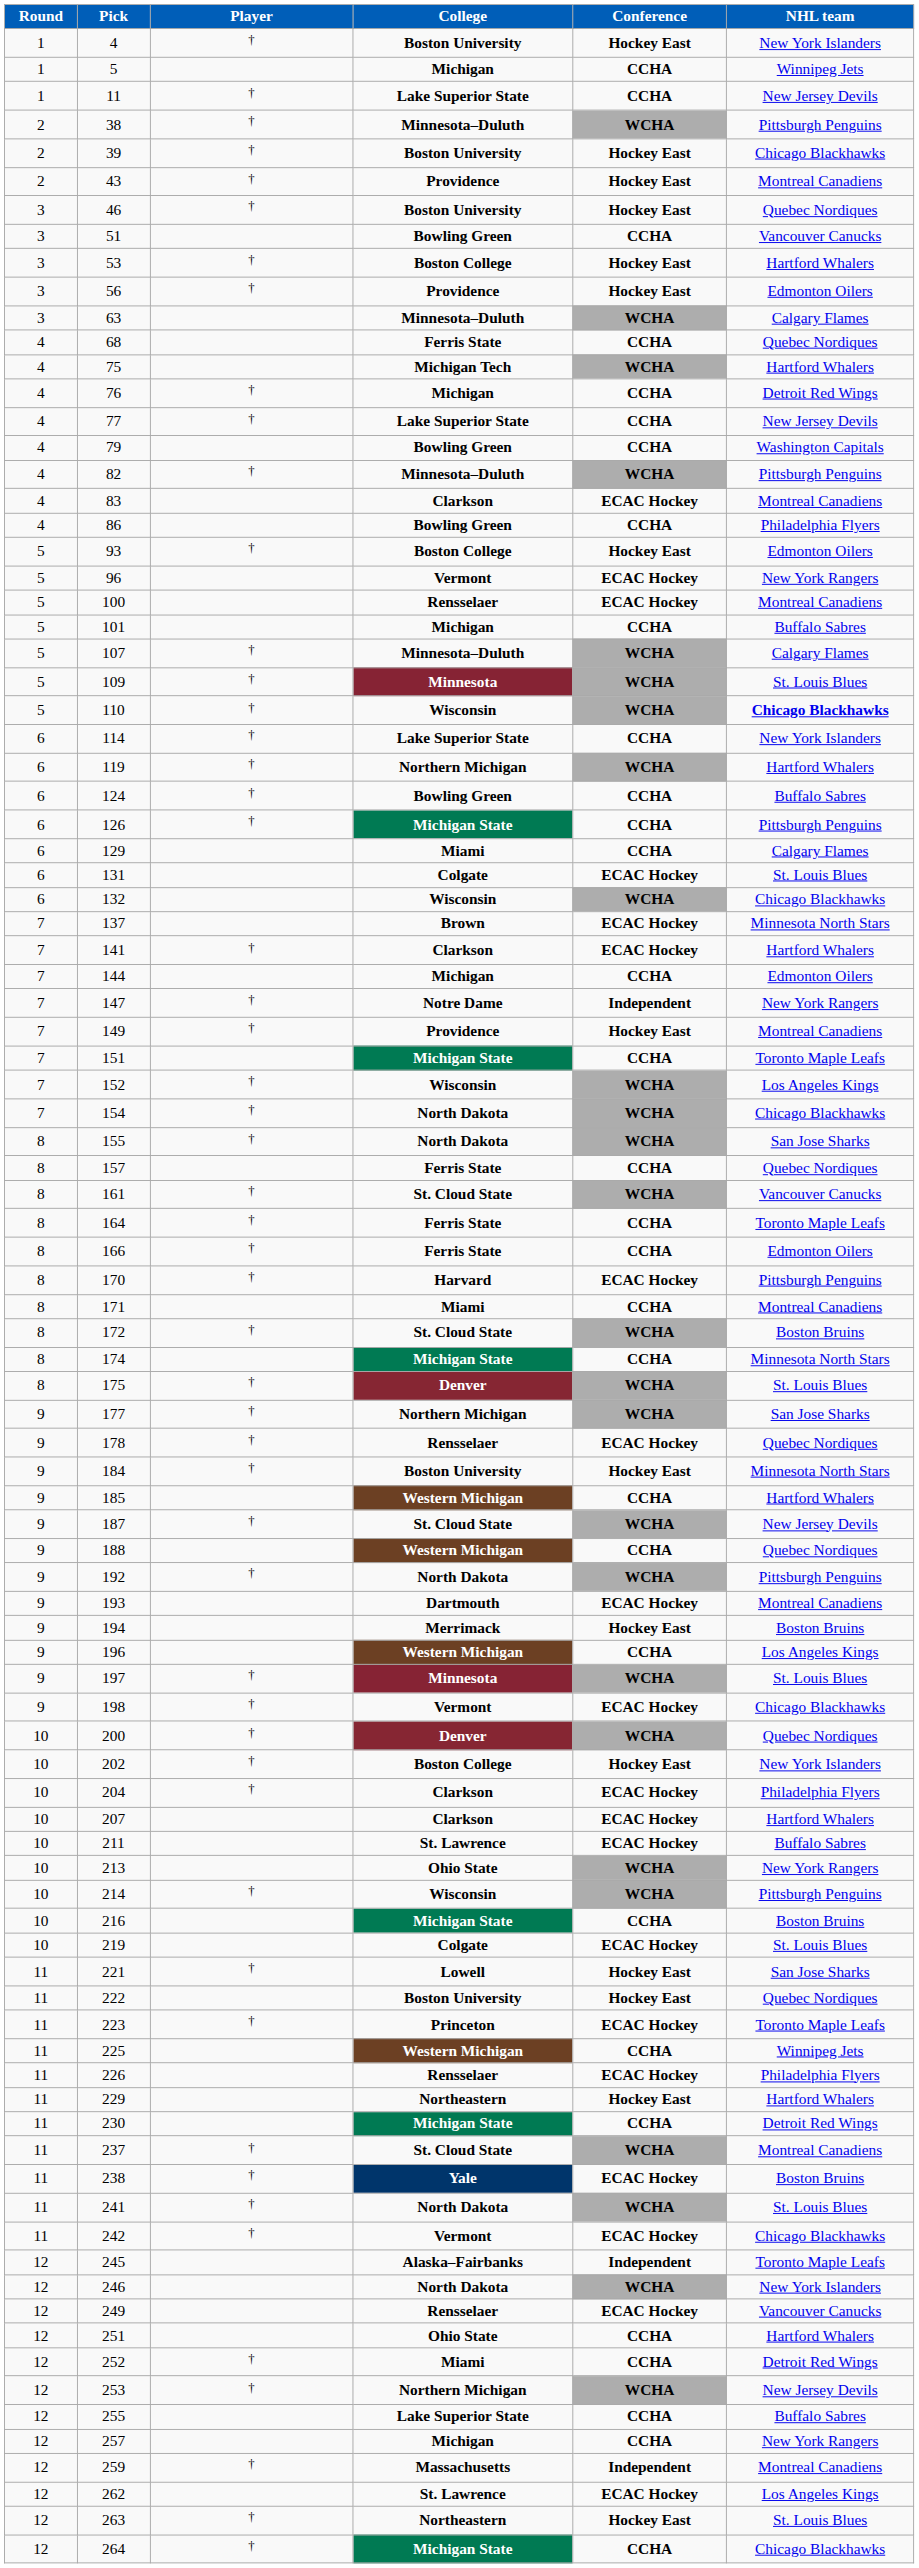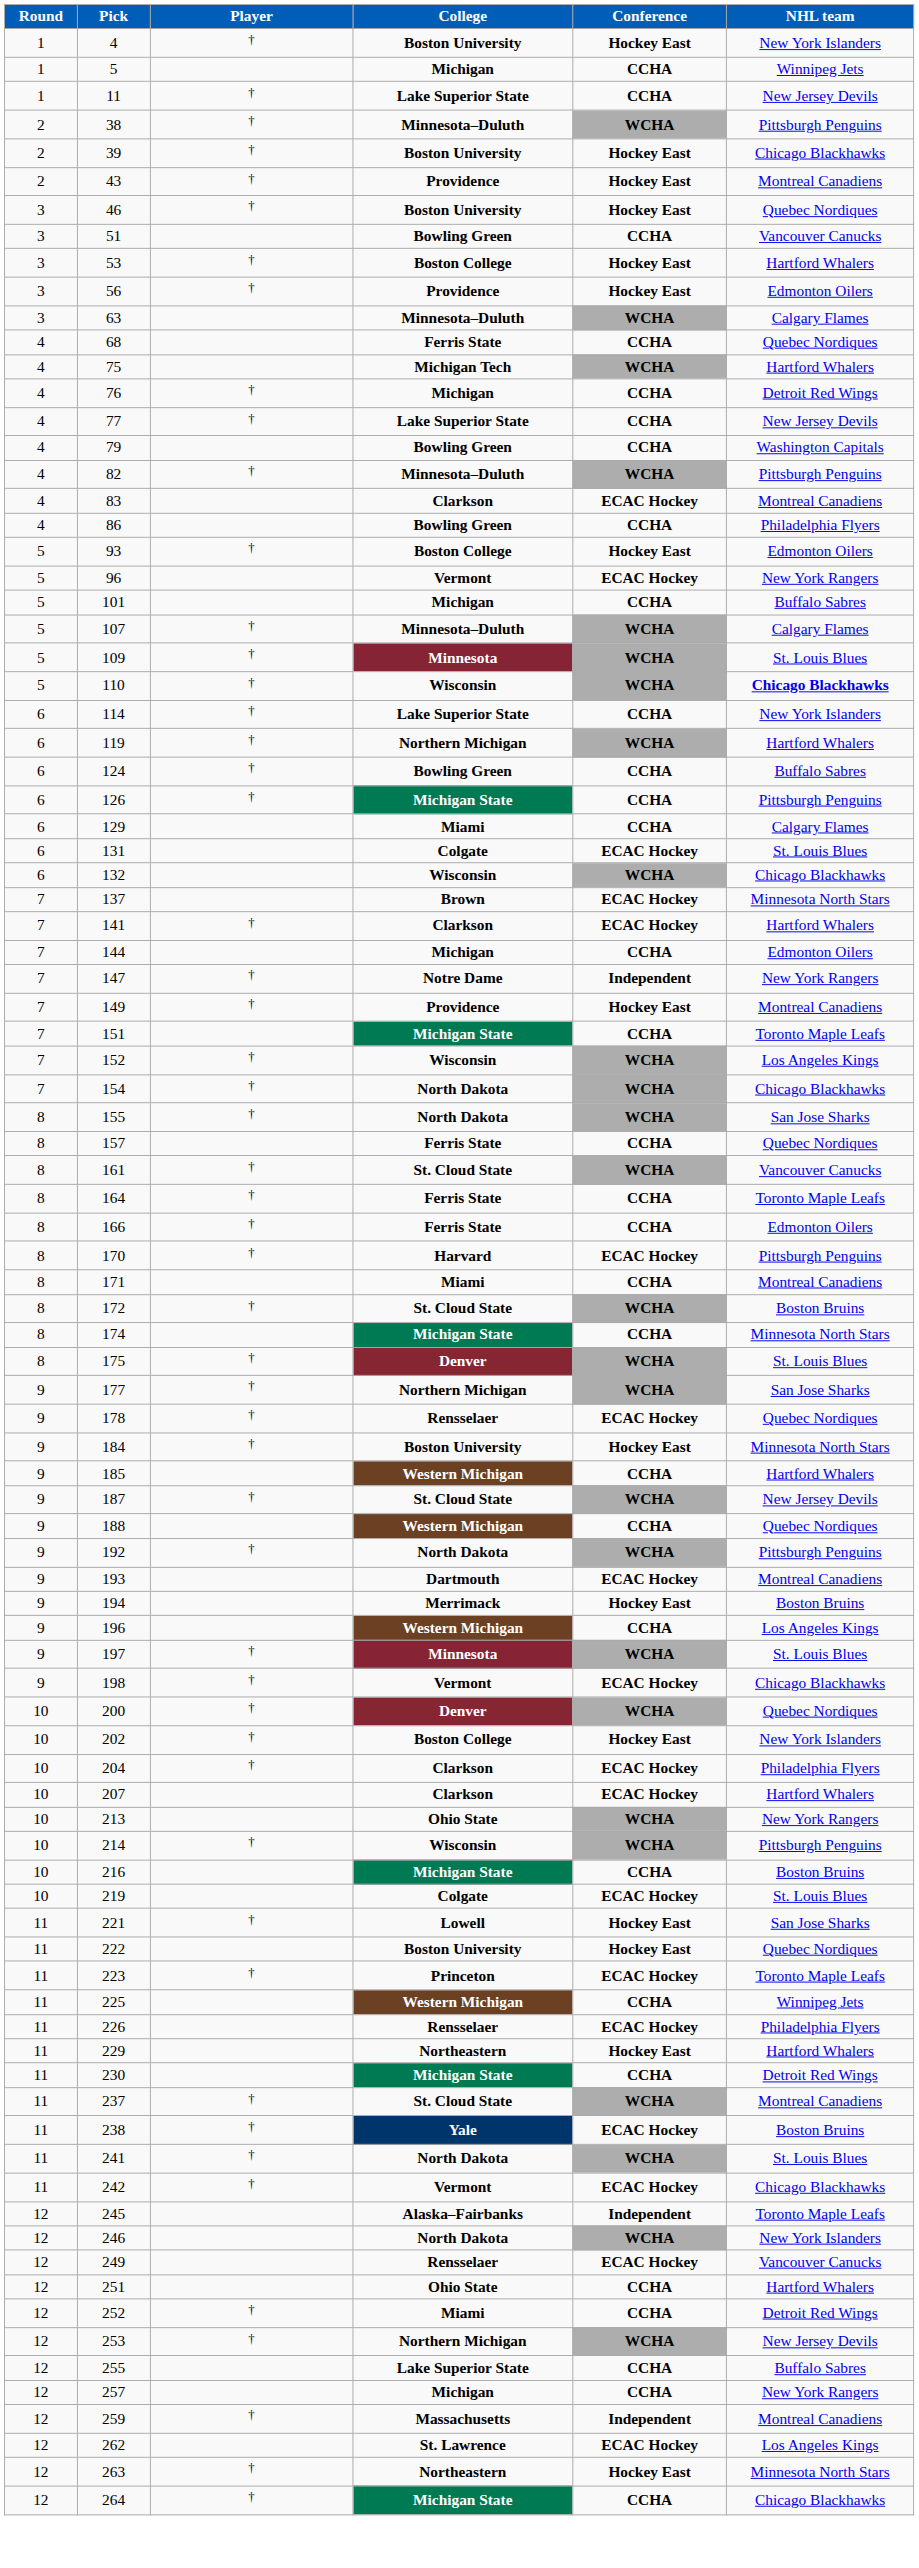- row: 5 | 100 | Rensselaer | ECAC Hockey | Montreal Canadiens
- row: 10 | 211 | St. Lawrence | ECAC Hockey | Buffalo Sabres
263 | NHL team: St. Louis Blues -> Minnesota North Stars
